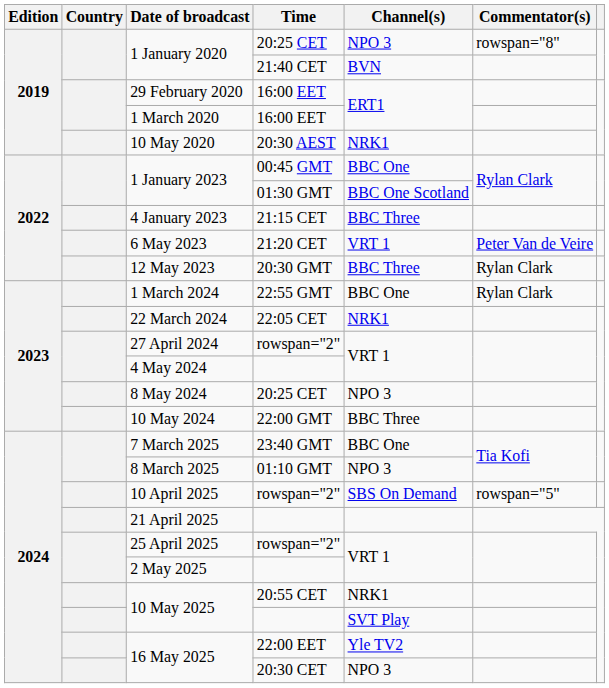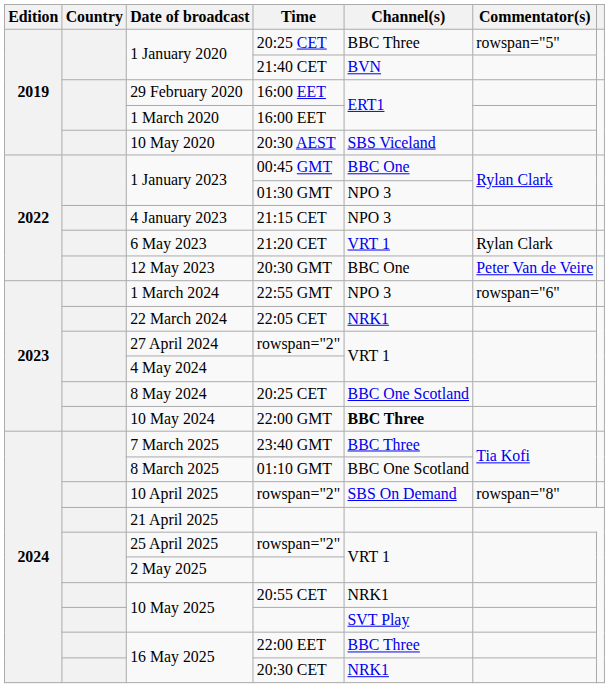1 January 2020 / 20:25 CET | Channel(s): NPO 3 -> BBC Three
1 January 2020 / 20:25 CET | Commentator(s): rowspan="8" -> rowspan="5"
10 May 2020 | Channel(s): NRK1 -> SBS Viceland
1 January 2023 / 01:30 GMT | Channel(s): BBC One Scotland -> NPO 3
4 January 2023 | Channel(s): BBC Three -> NPO 3
6 May 2023 | Commentator(s): Peter Van de Veire -> Rylan Clark
12 May 2023 | Channel(s): BBC Three -> BBC One
12 May 2023 | Commentator(s): Rylan Clark -> Peter Van de Veire
1 March 2024 | Channel(s): BBC One -> NPO 3
1 March 2024 | Commentator(s): Rylan Clark -> rowspan="6"
8 May 2024 | Channel(s): NPO 3 -> BBC One Scotland
10 May 2024 | Channel(s): normal -> bold
7 March 2025 | Channel(s): BBC One -> BBC Three
8 March 2025 | Channel(s): NPO 3 -> BBC One Scotland
10 April 2025 | Commentator(s): rowspan="5" -> rowspan="8"
16 May 2025 / 22:00 EET | Channel(s): Yle TV2 -> BBC Three
16 May 2025 / 20:30 CET | Channel(s): NPO 3 -> NRK1
